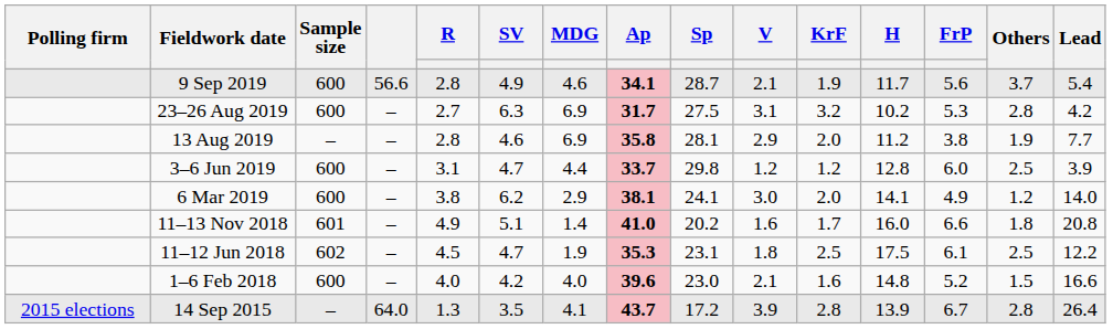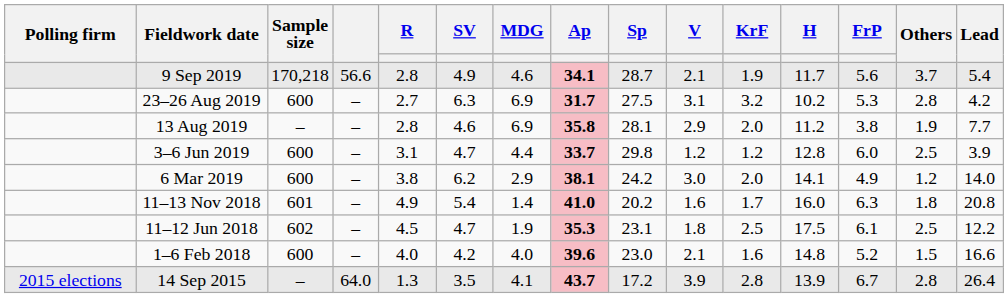9 Sep 2019 | Sample size: 600 -> 170,218
6 Mar 2019 | Sp: 24.1 -> 24.2
11–13 Nov 2018 | SV: 5.1 -> 5.4
11–13 Nov 2018 | FrP: 6.6 -> 6.3
